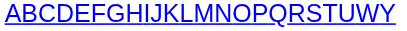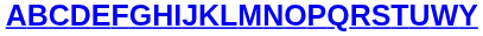row 1 | column 1: normal -> bold
